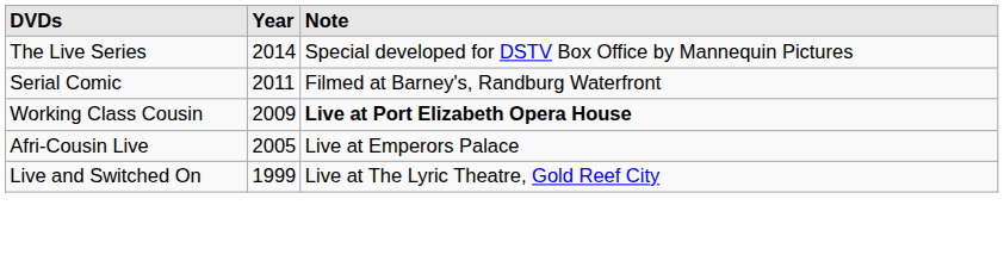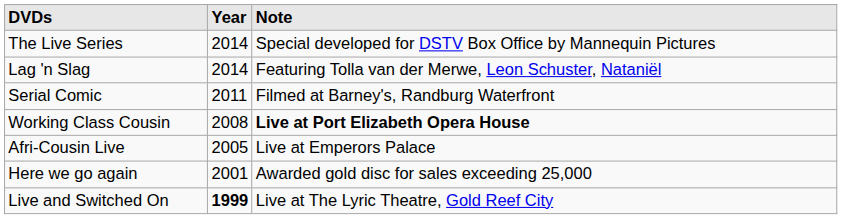+ row: Lag 'n Slag | 2014 | Featuring Tolla van der Merwe, Leon Schuster, Nataniël
Working Class Cousin | Year: 2009 -> 2008
+ row: Here we go again | 2001 | Awarded gold disc for sales exceeding 25,000
Live and Switched On | Year: normal -> bold
